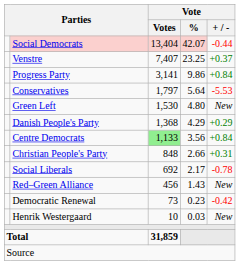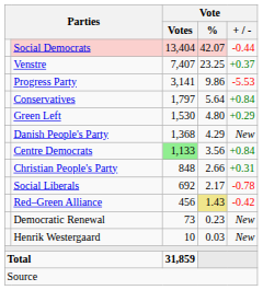Progress Party | Vote / + / -: +0.84 -> -5.53
Conservatives | Vote / + / -: -5.53 -> +0.84
Green Left | Vote / + / -: New -> +0.29
Danish People's Party | Vote / + / -: +0.29 -> New
Red–Green Alliance | Vote / %: no background -> khaki background
Red–Green Alliance | Vote / + / -: New -> -0.42
Democratic Renewal | Vote / + / -: -0.42 -> New
